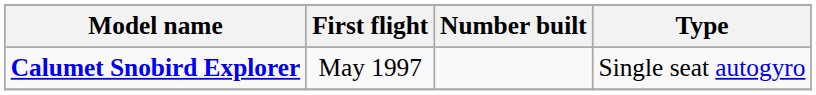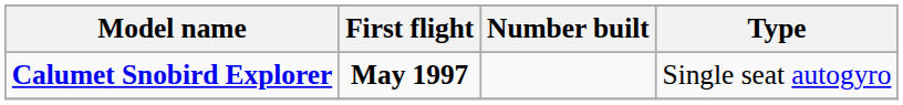Calumet Snobird Explorer | First flight: normal -> bold
